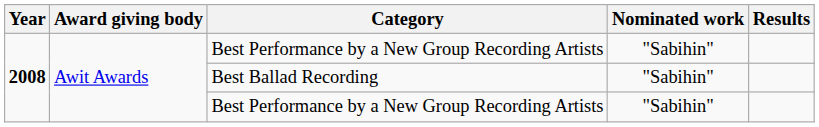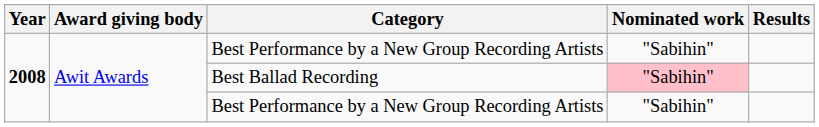Best Ballad Recording | Nominated work: no background -> pink background
